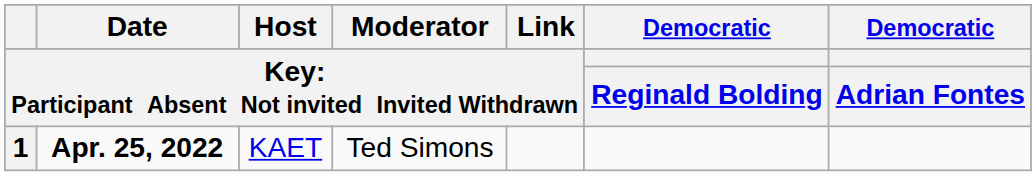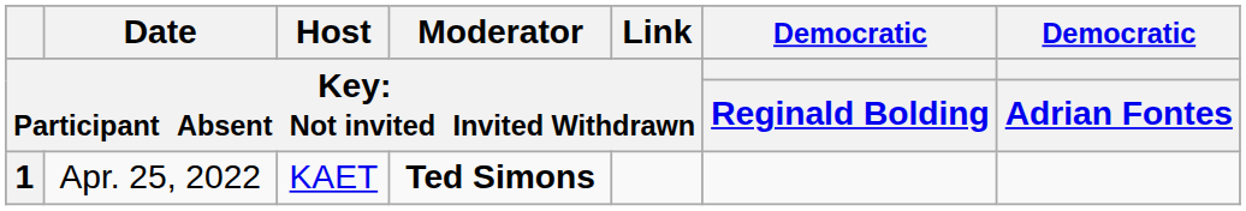1 | column 2: bold -> normal
1 | column 4: normal -> bold
